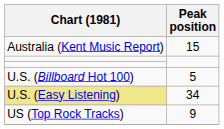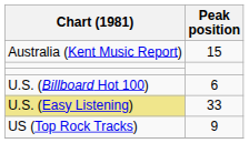row 5 | Peak position: 5 -> 6
row 6 | Peak position: 34 -> 33
